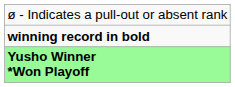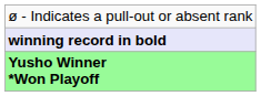row 2 | column 1: no background -> lavender background
